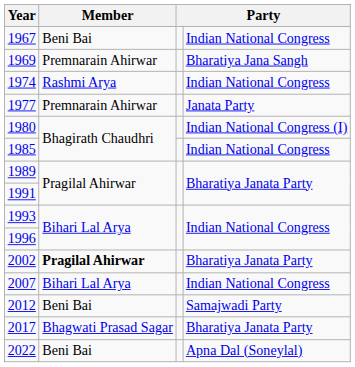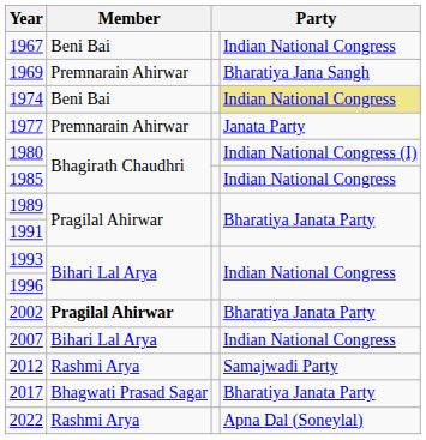1974 | Member: Rashmi Arya -> Beni Bai
1974 | column 4: no background -> khaki background
2012 | Member: Beni Bai -> Rashmi Arya
2022 | Member: Beni Bai -> Rashmi Arya
